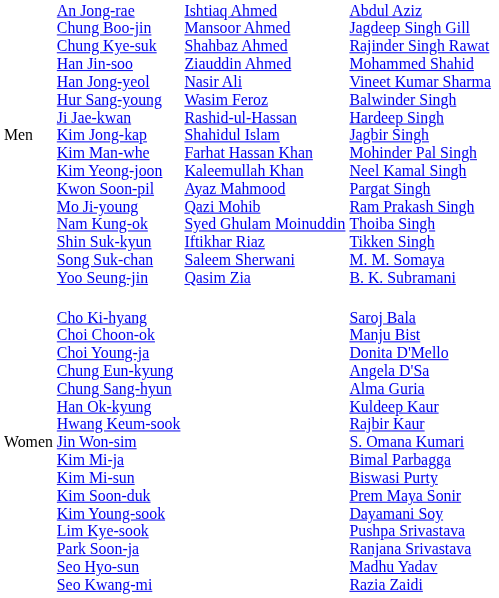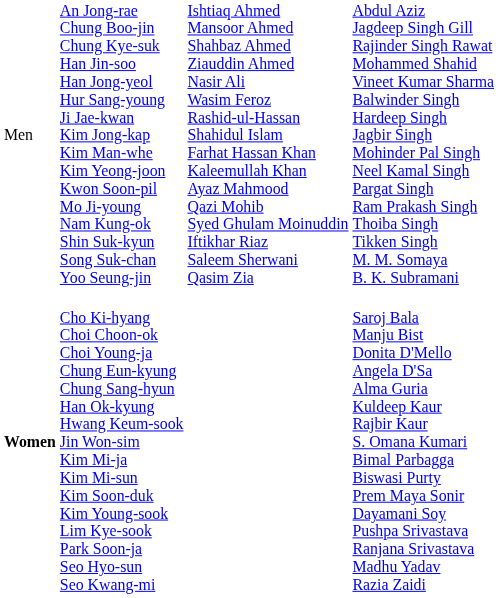Women | column 1: normal -> bold
